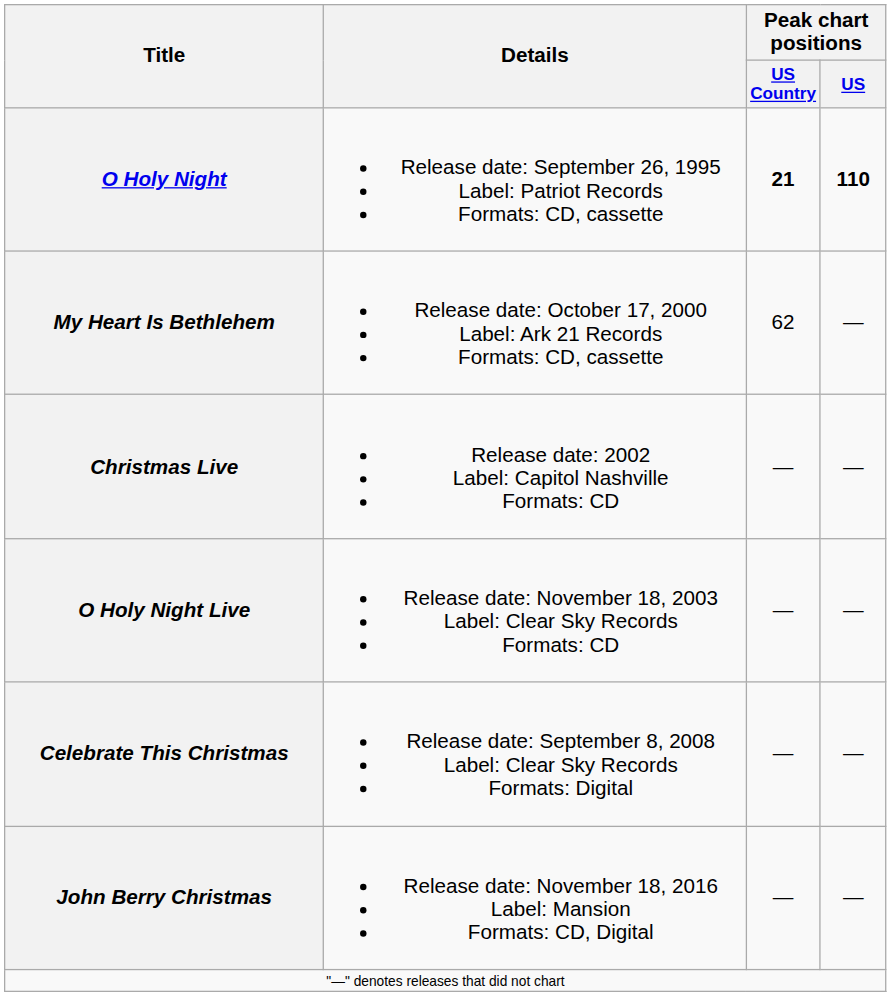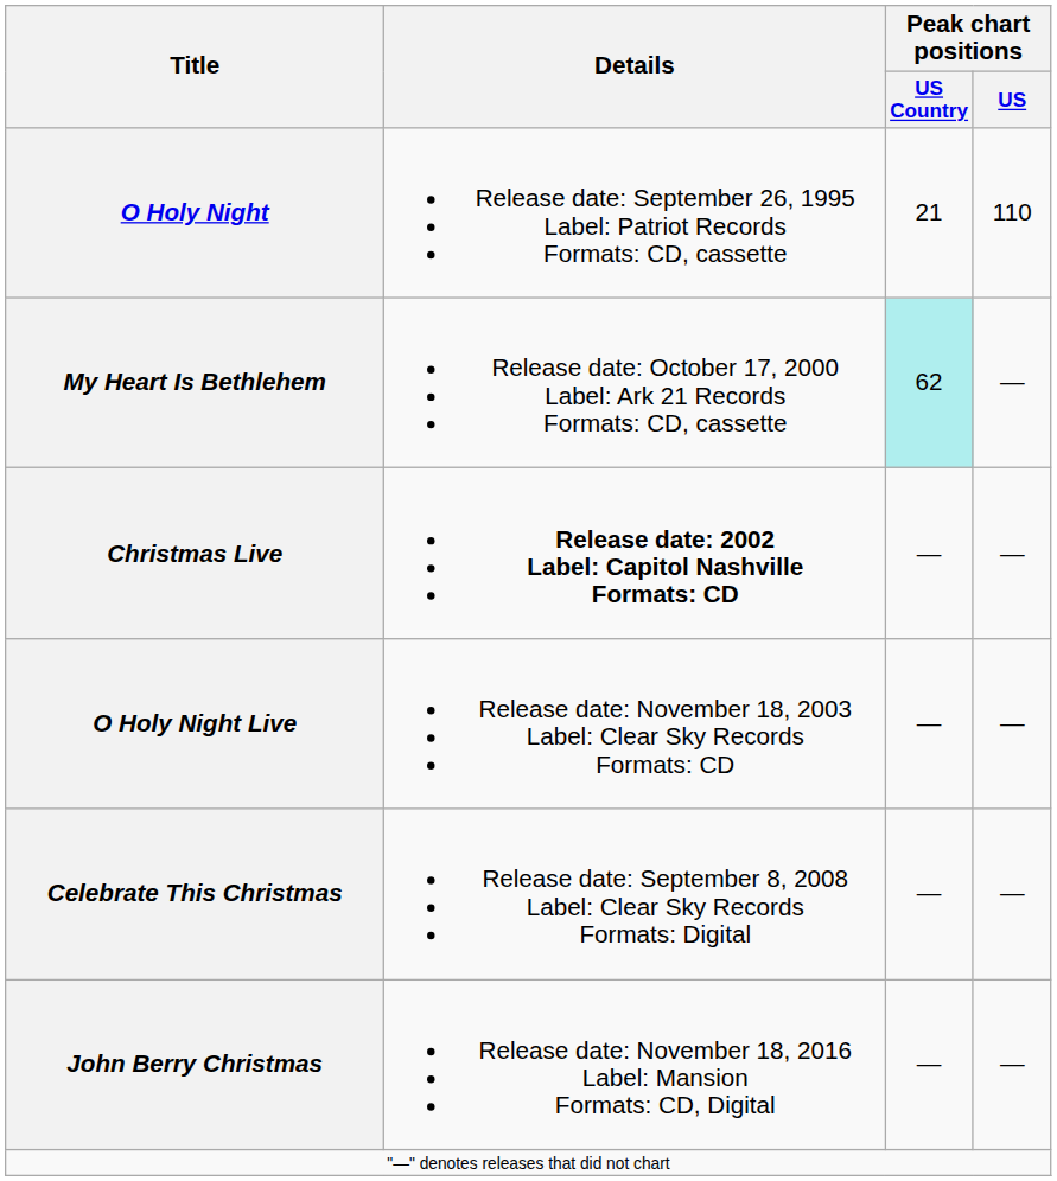O Holy Night | Peak chart positions / US Country: bold -> normal
O Holy Night | Peak chart positions / US: bold -> normal
My Heart Is Bethlehem | Peak chart positions / US Country: no background -> paleturquoise background
Christmas Live | Details: normal -> bold
